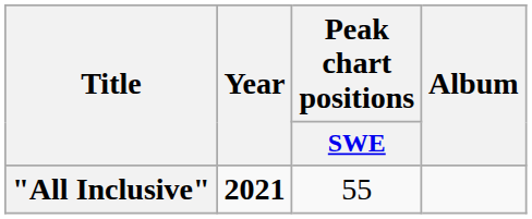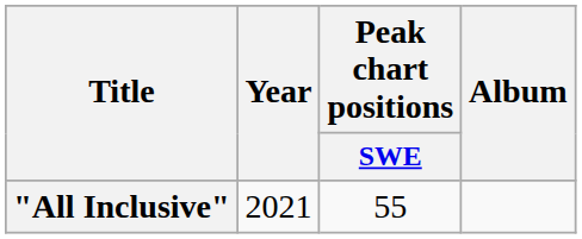row 3 | Year: bold -> normal
